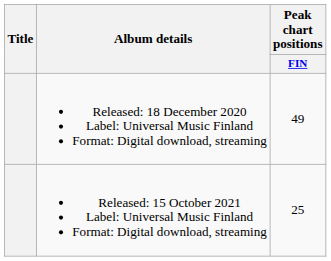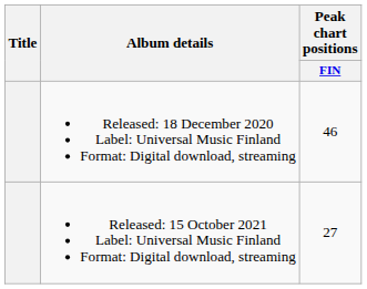row 3 | Peak chart positions / FIN: 49 -> 46
row 4 | Peak chart positions / FIN: 25 -> 27
